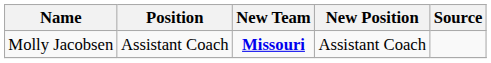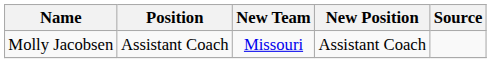Molly Jacobsen | New Team: bold -> normal
